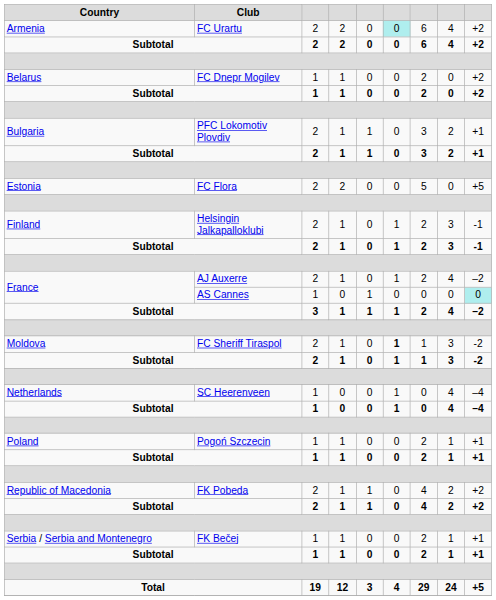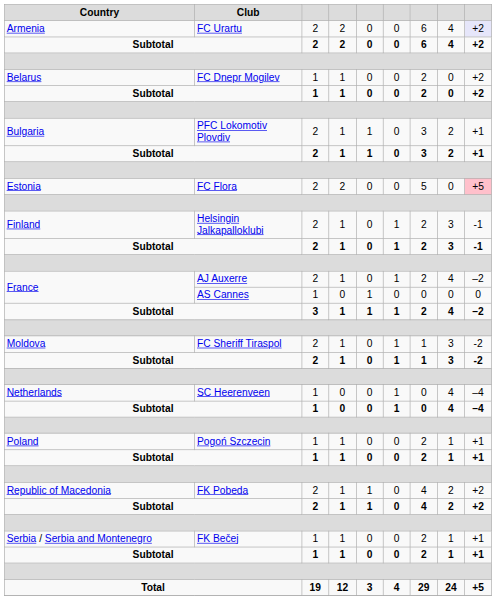FC Urartu | column 6: paleturquoise background -> no background
FC Urartu | column 9: no background -> lavender background
FC Flora | column 9: no background -> pink background
AS Cannes | column 9: paleturquoise background -> no background
FC Sheriff Tiraspol | column 6: bold -> normal
